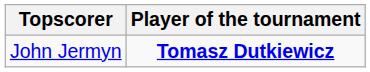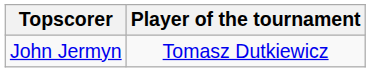John Jermyn | Player of the tournament: bold -> normal
